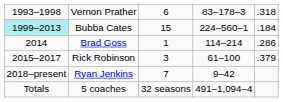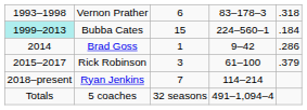Brad Goss | column 4: 114–214 -> 9–42
Ryan Jenkins | column 4: 9–42 -> 114–214
